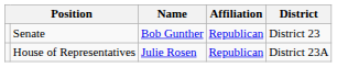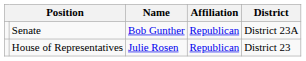Senate | District: District 23 -> District 23A
House of Representatives | District: District 23A -> District 23
